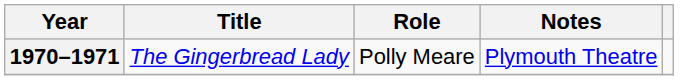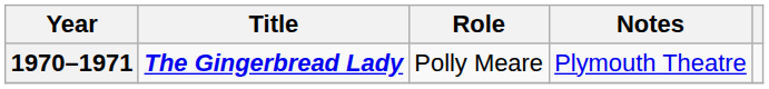1970–1971 | Title: normal -> bold
